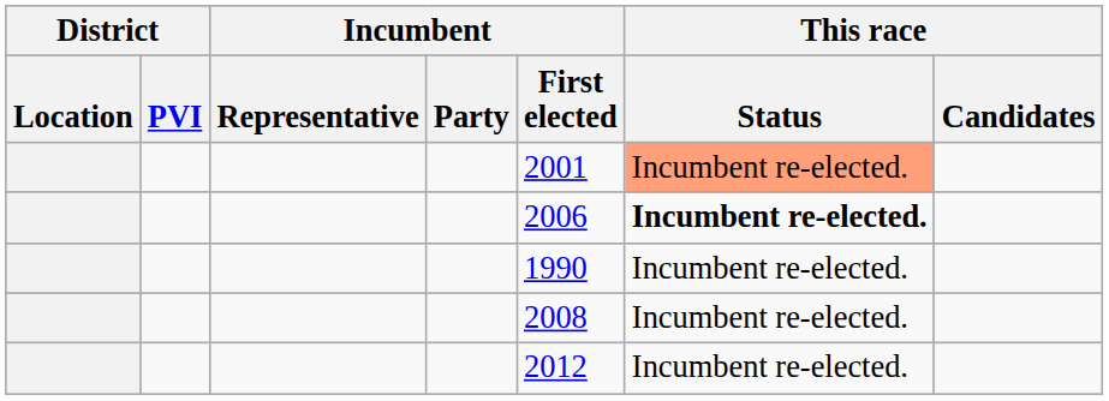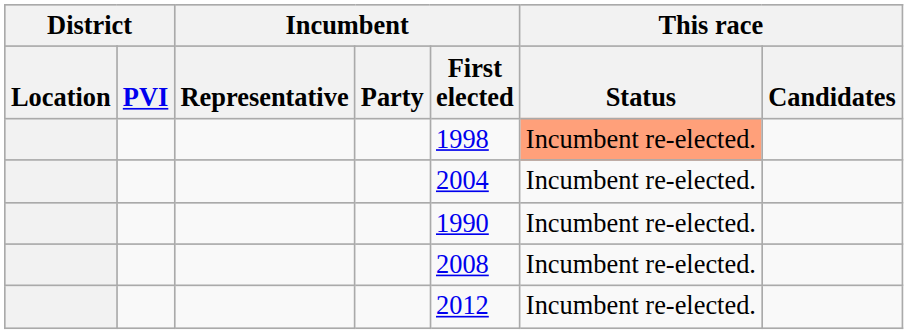row 3 | Incumbent / First elected: 2001 -> 1998
row 4 | Incumbent / First elected: 2006 -> 2004
row 4 | This race / Status: bold -> normal
